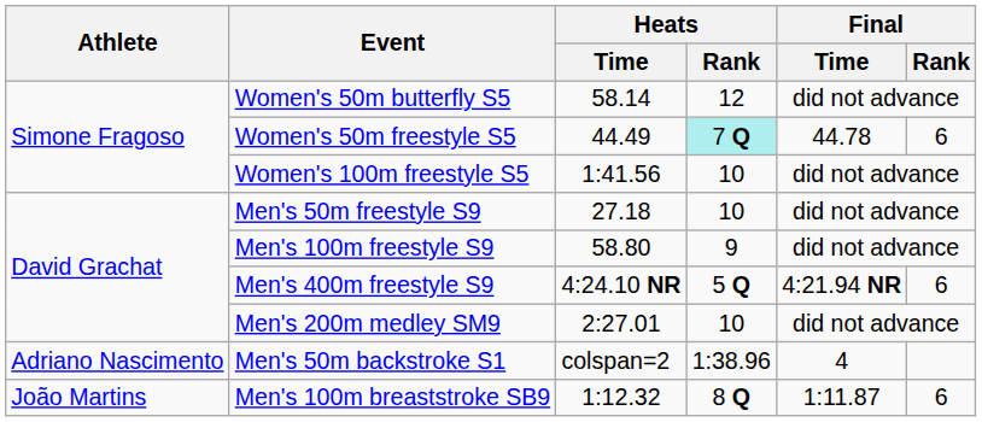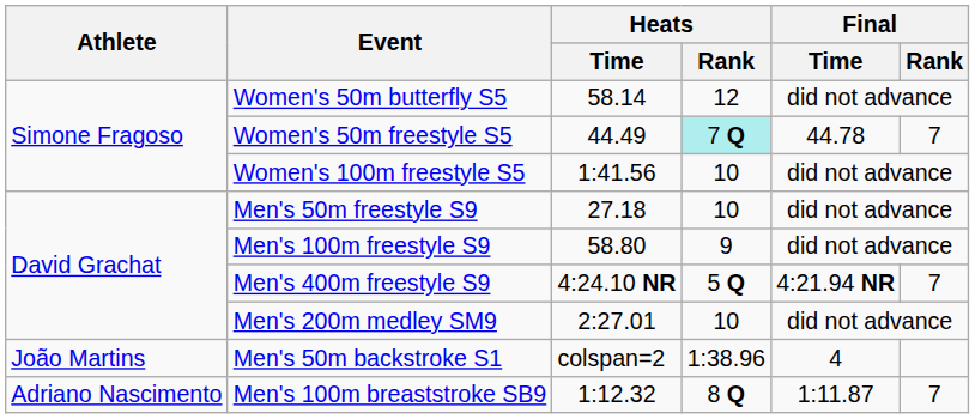Women's 50m freestyle S5 | Final / Rank: 6 -> 7
Men's 400m freestyle S9 | Final / Rank: 6 -> 7
Men's 50m backstroke S1 | Athlete: Adriano Nascimento -> João Martins
Men's 100m breaststroke SB9 | Athlete: João Martins -> Adriano Nascimento
Men's 100m breaststroke SB9 | Final / Rank: 6 -> 7
